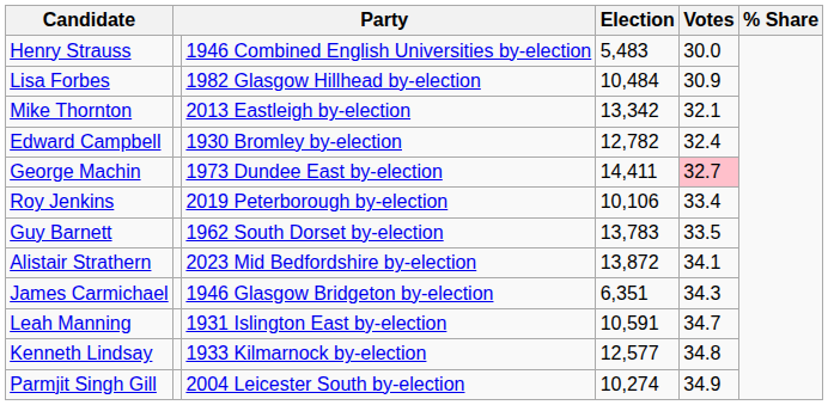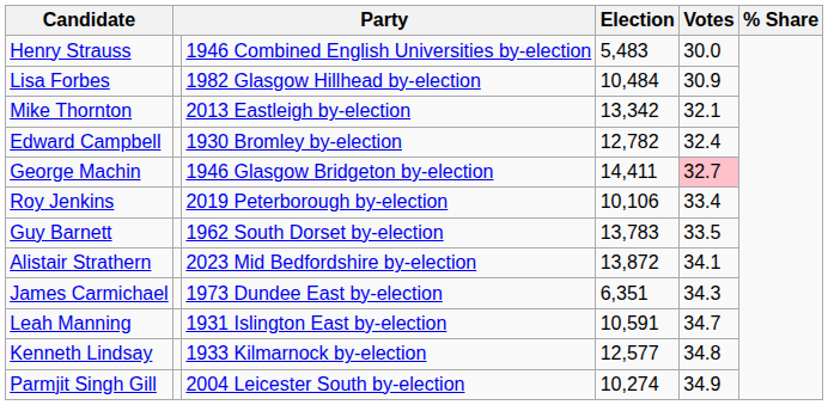George Machin | column 3: 1973 Dundee East by-election -> 1946 Glasgow Bridgeton by-election
James Carmichael | column 3: 1946 Glasgow Bridgeton by-election -> 1973 Dundee East by-election
